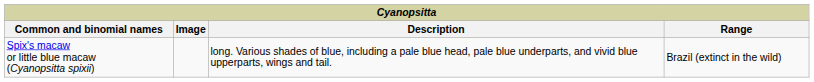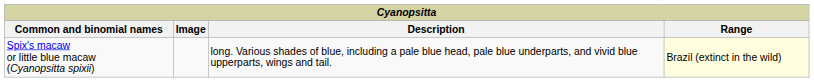Spix's macaw or little blue macaw (Cyanopsitta spixii) | Range: no background -> lightyellow background
